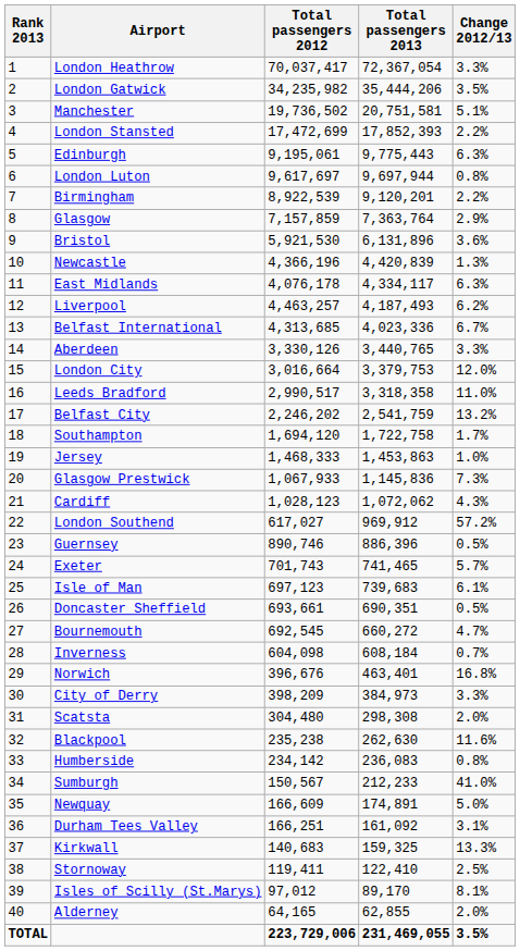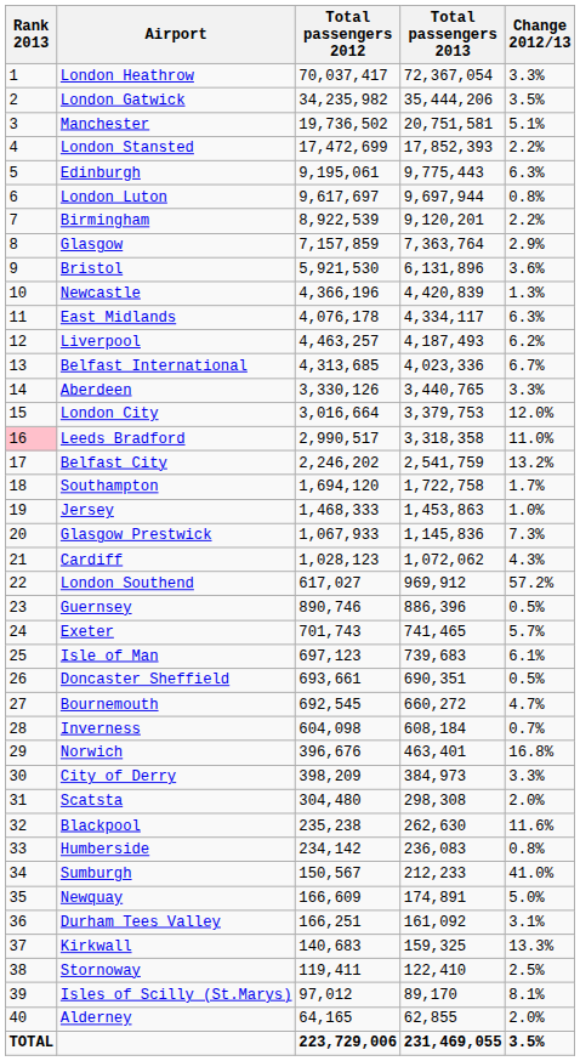Leeds Bradford | Rank 2013: no background -> pink background
